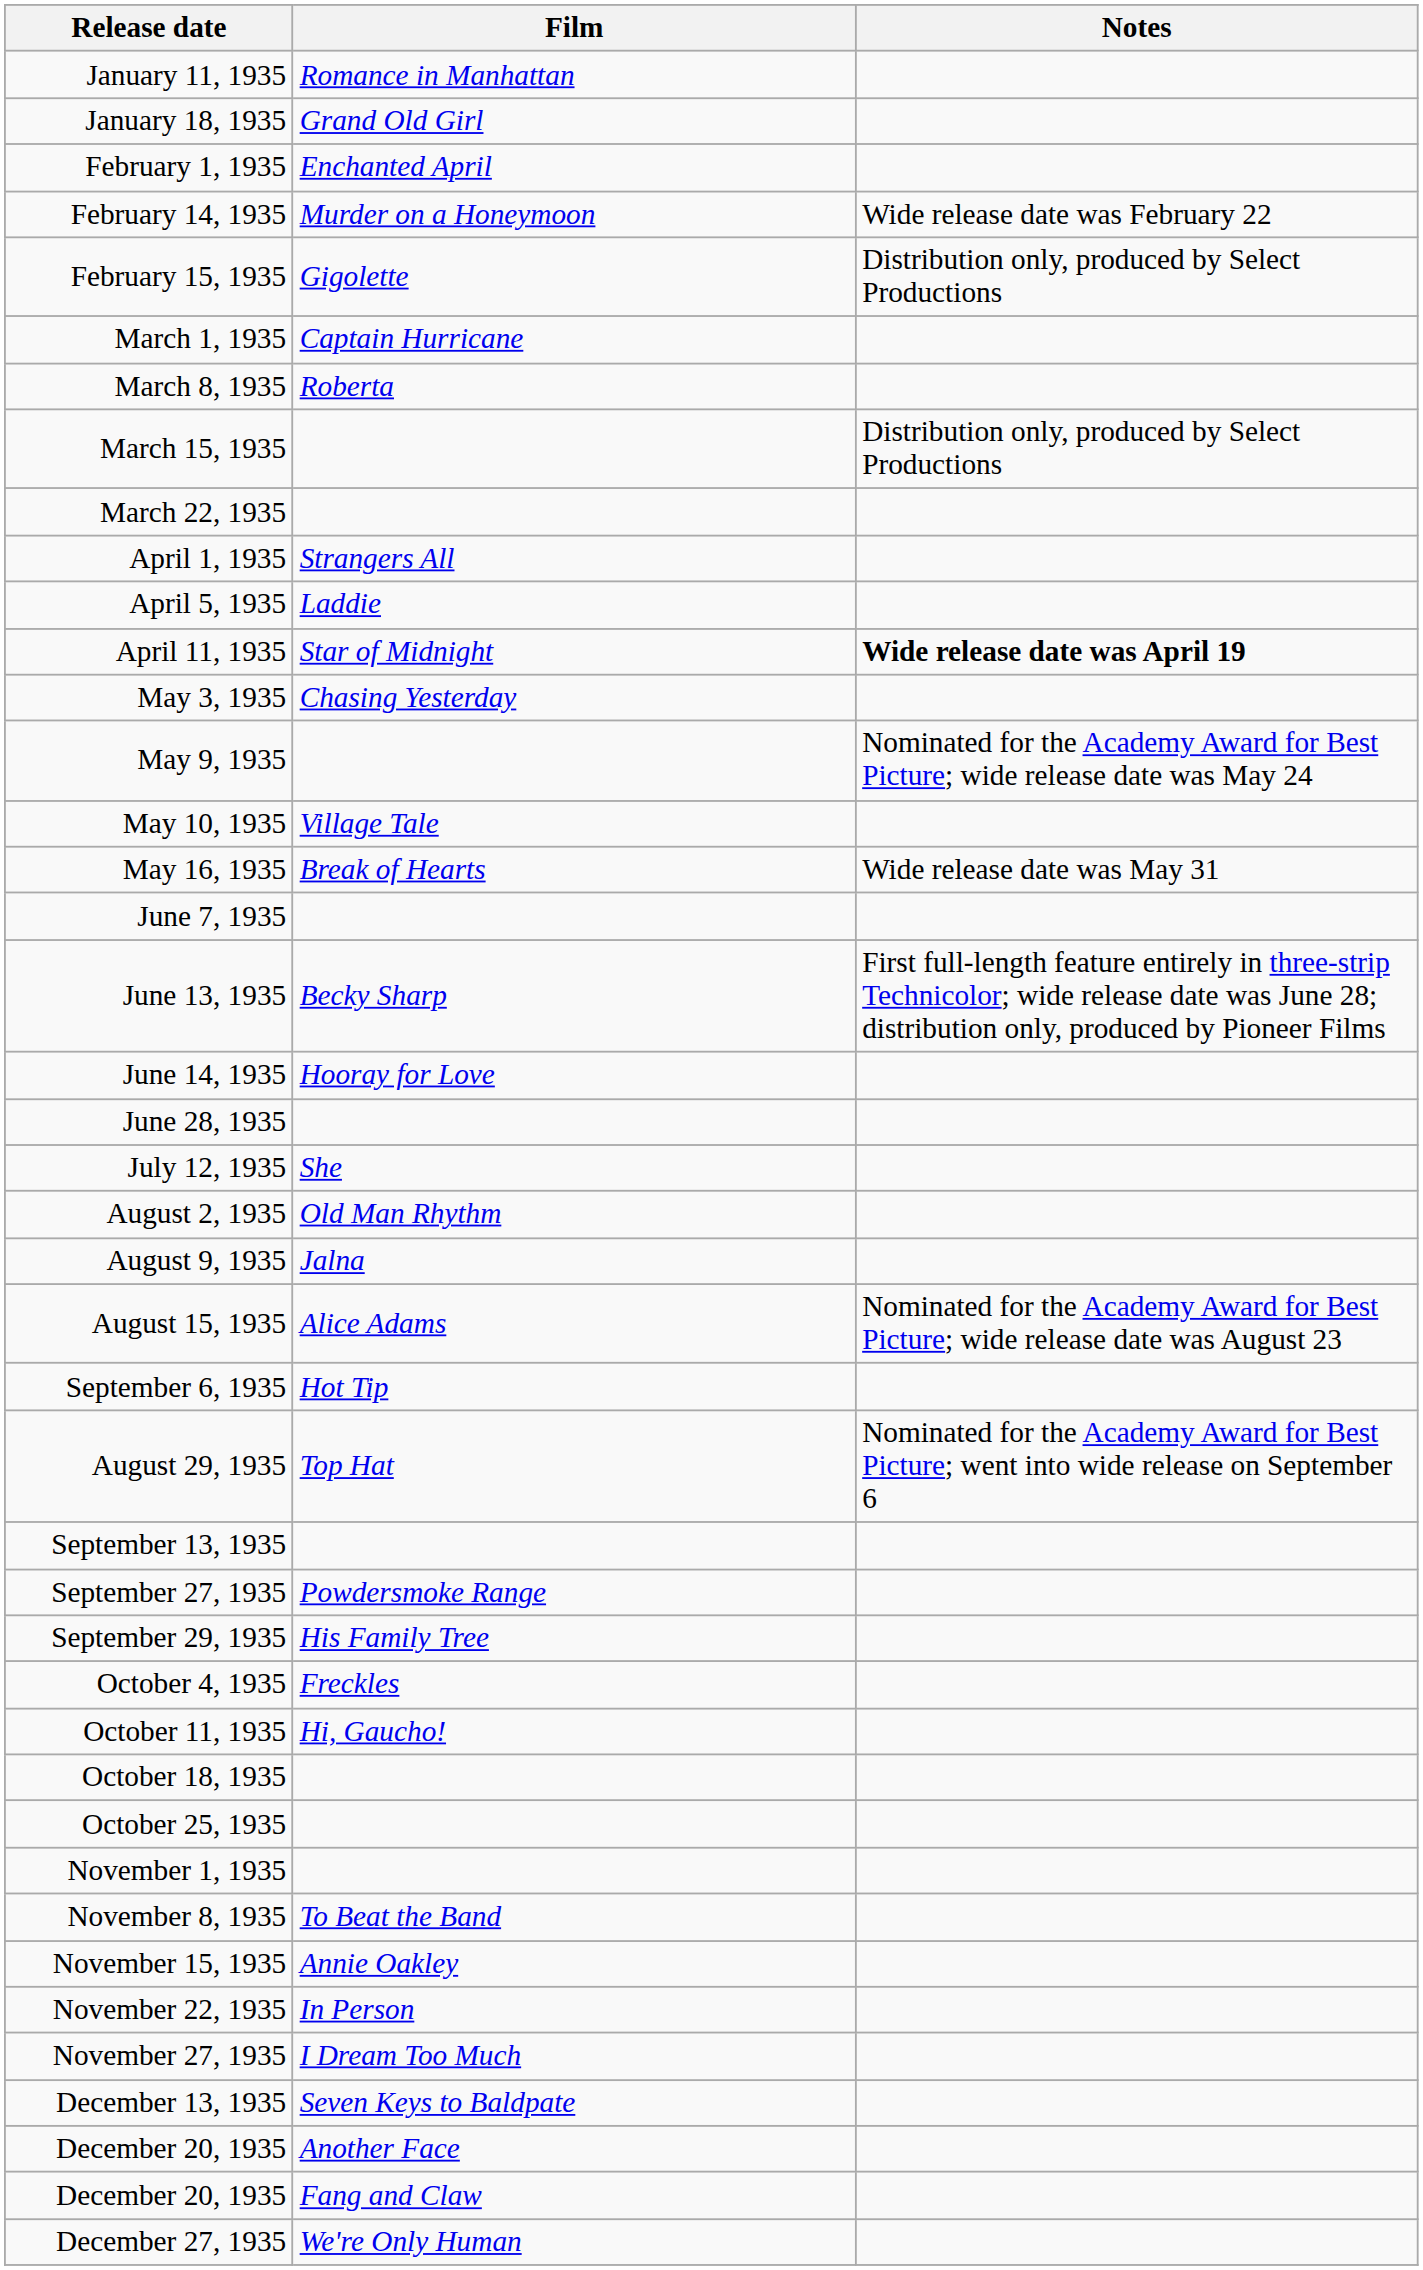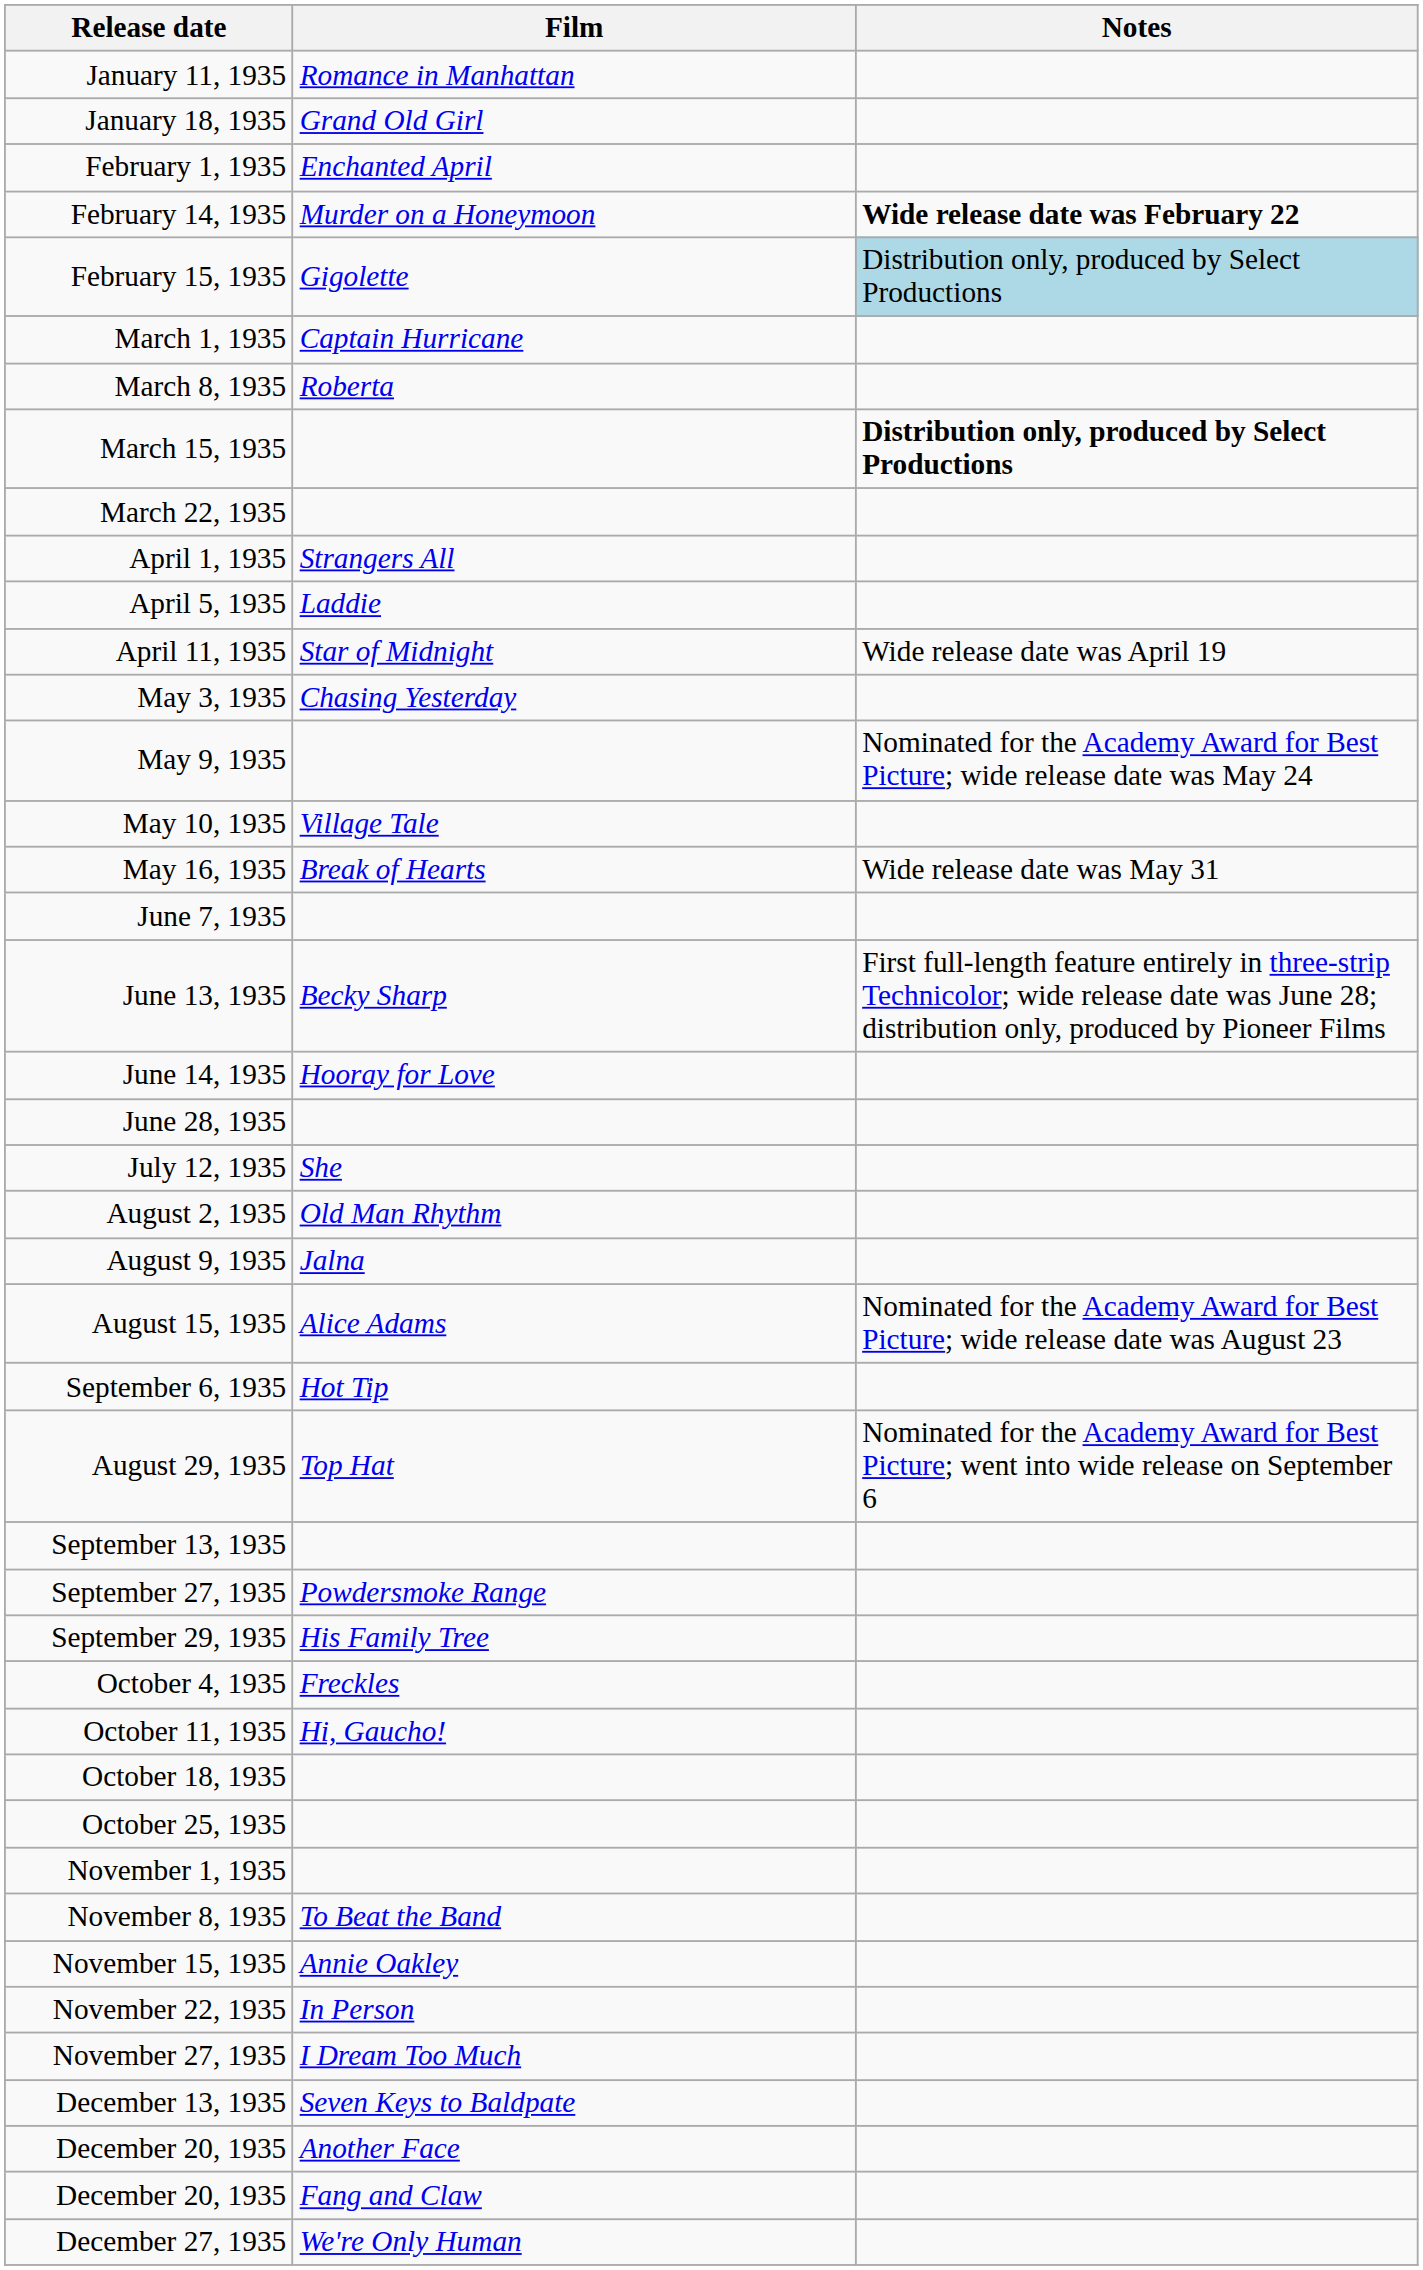February 14, 1935 | Notes: normal -> bold
February 15, 1935 | Notes: no background -> lightblue background
March 15, 1935 | Notes: normal -> bold
April 11, 1935 | Notes: bold -> normal
